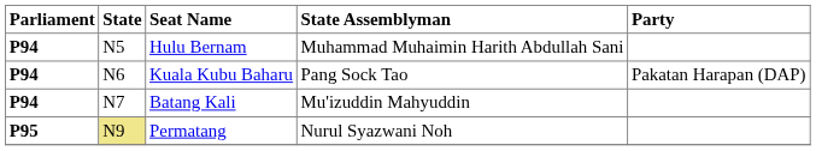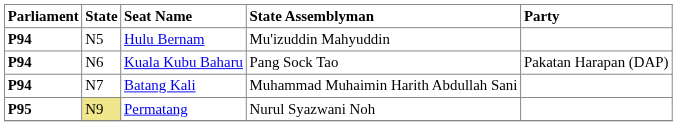Hulu Bernam | State Assemblyman: Muhammad Muhaimin Harith Abdullah Sani -> Mu'izuddin Mahyuddin
Batang Kali | State Assemblyman: Mu'izuddin Mahyuddin -> Muhammad Muhaimin Harith Abdullah Sani
